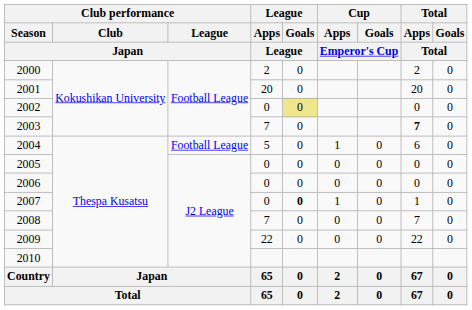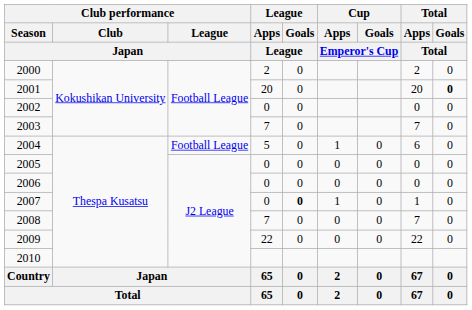2001 | Total / Goals / Total: normal -> bold
2002 | League / Goals / League: khaki background -> no background
2003 | Total / Apps / Total: bold -> normal
